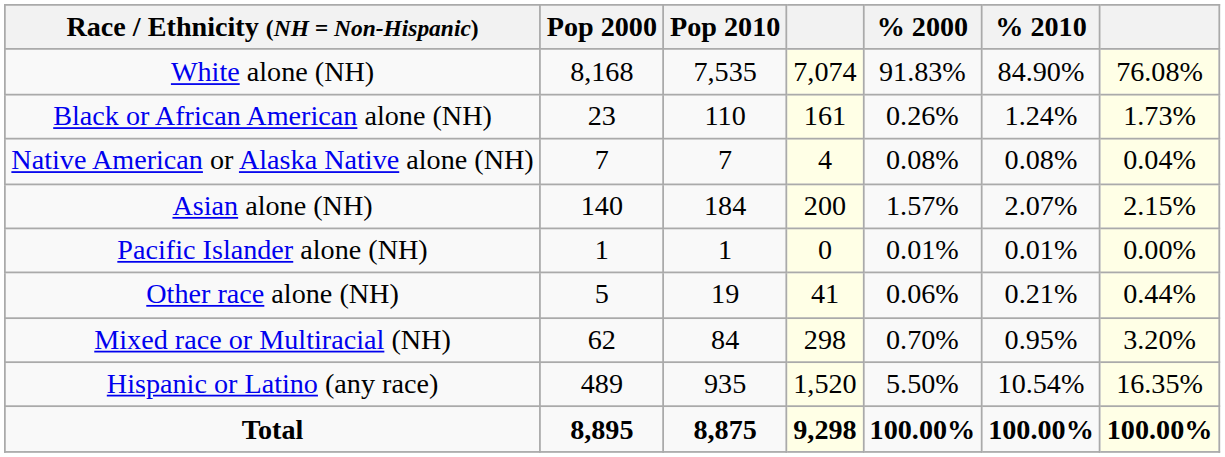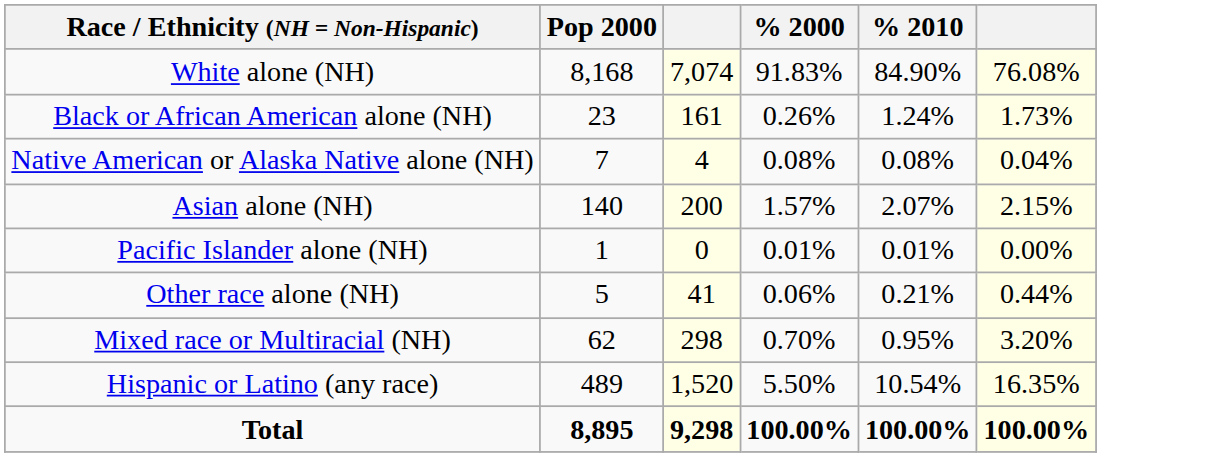- column: Pop 2010 | 7,535 | 110 | 7 | 184 | 1 | 19 | 84 | 935 | 8,875
